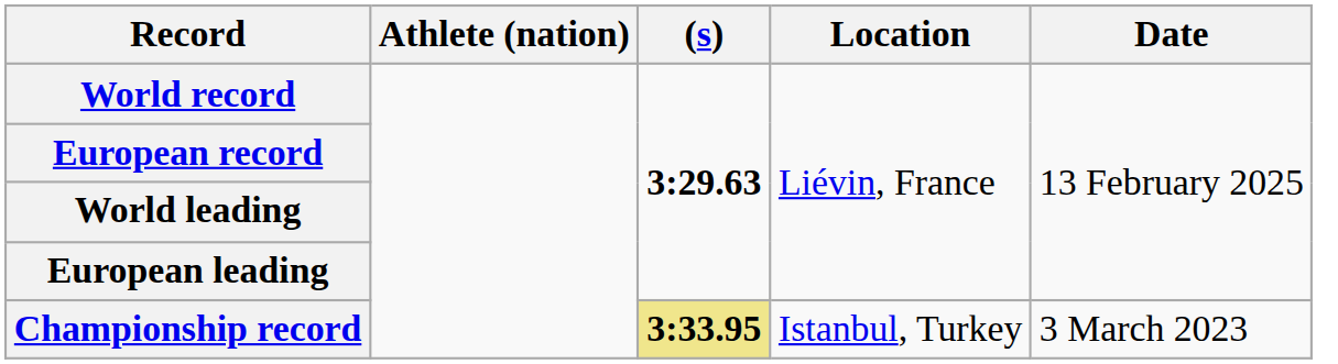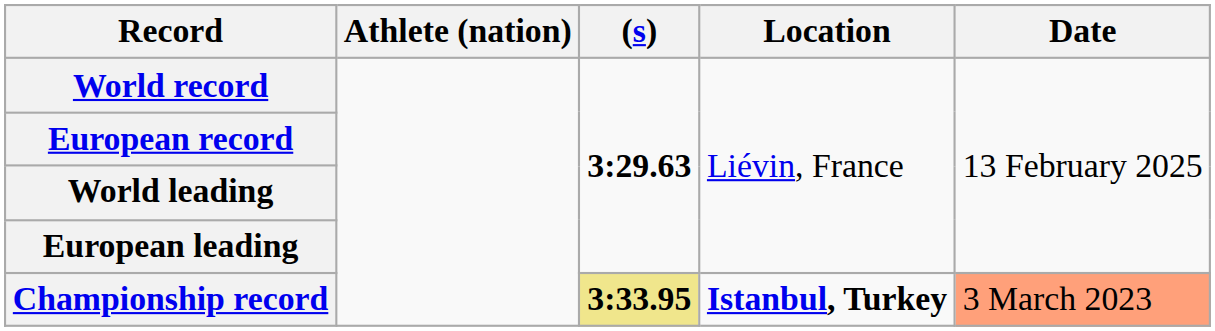Championship record | Location: normal -> bold
Championship record | Date: no background -> lightsalmon background
